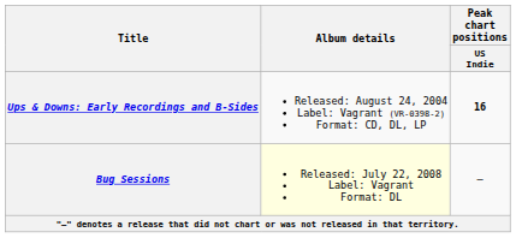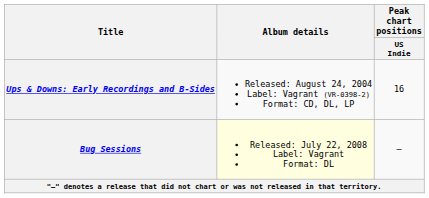Ups & Downs: Early Recordings and B-Sides | Peak chart positions / US Indie: bold -> normal
